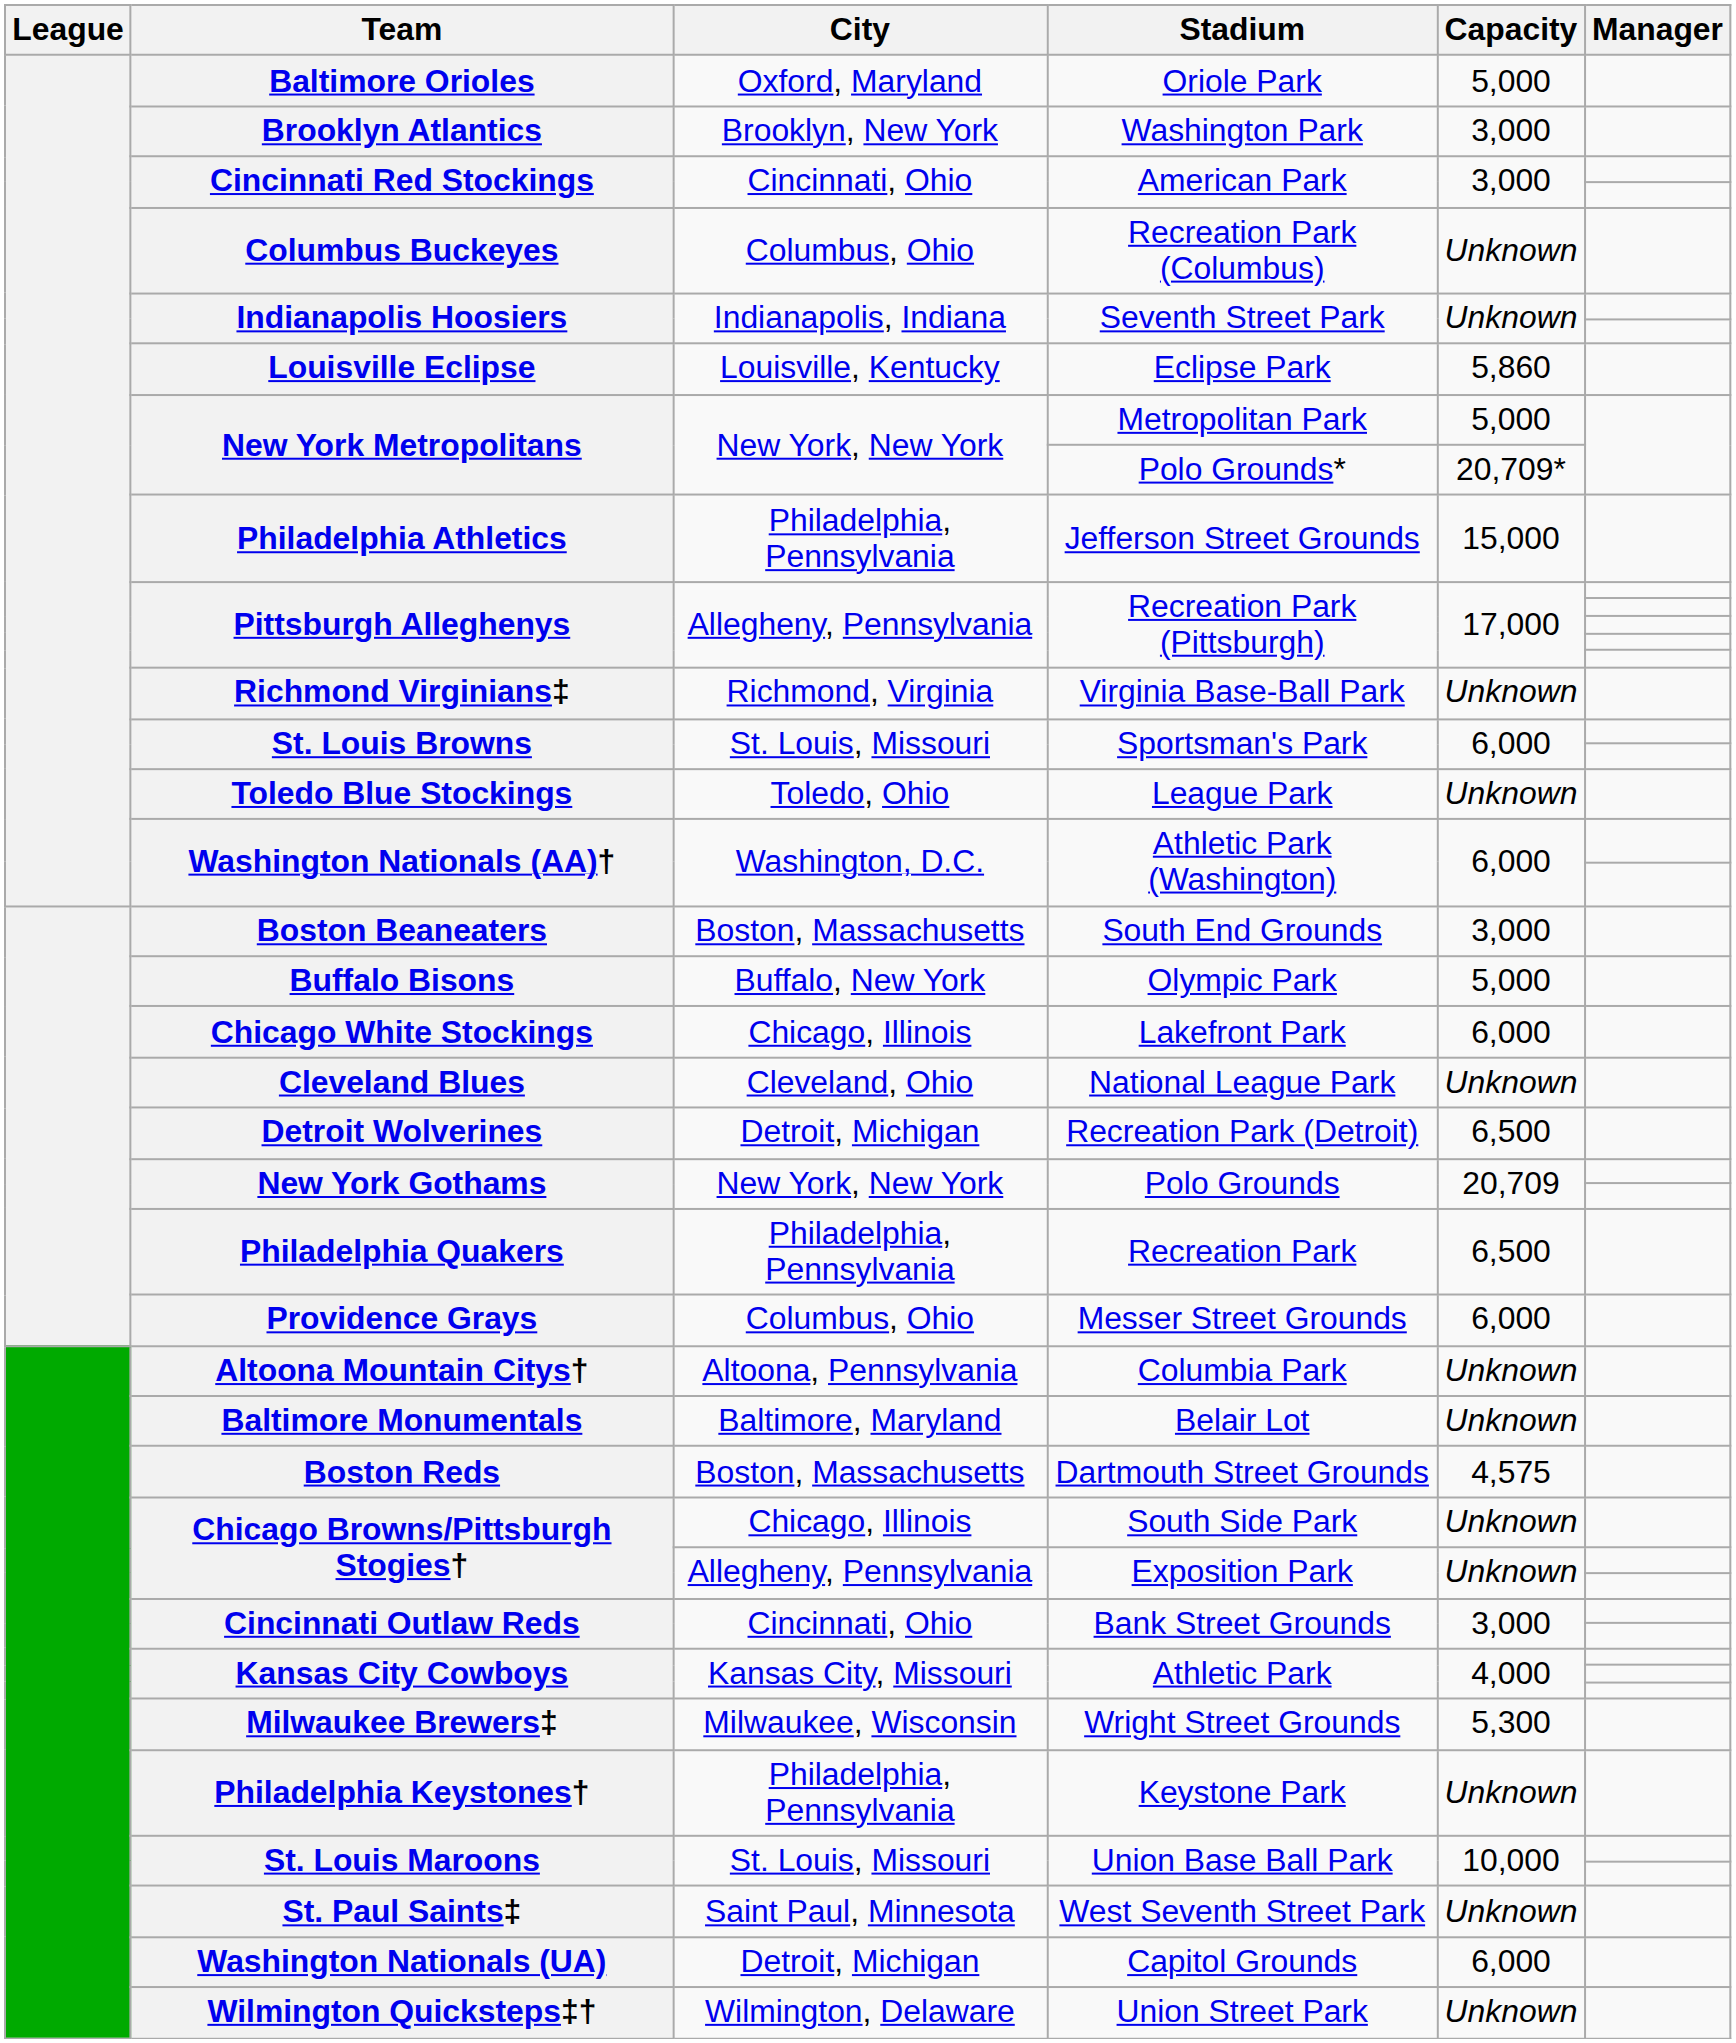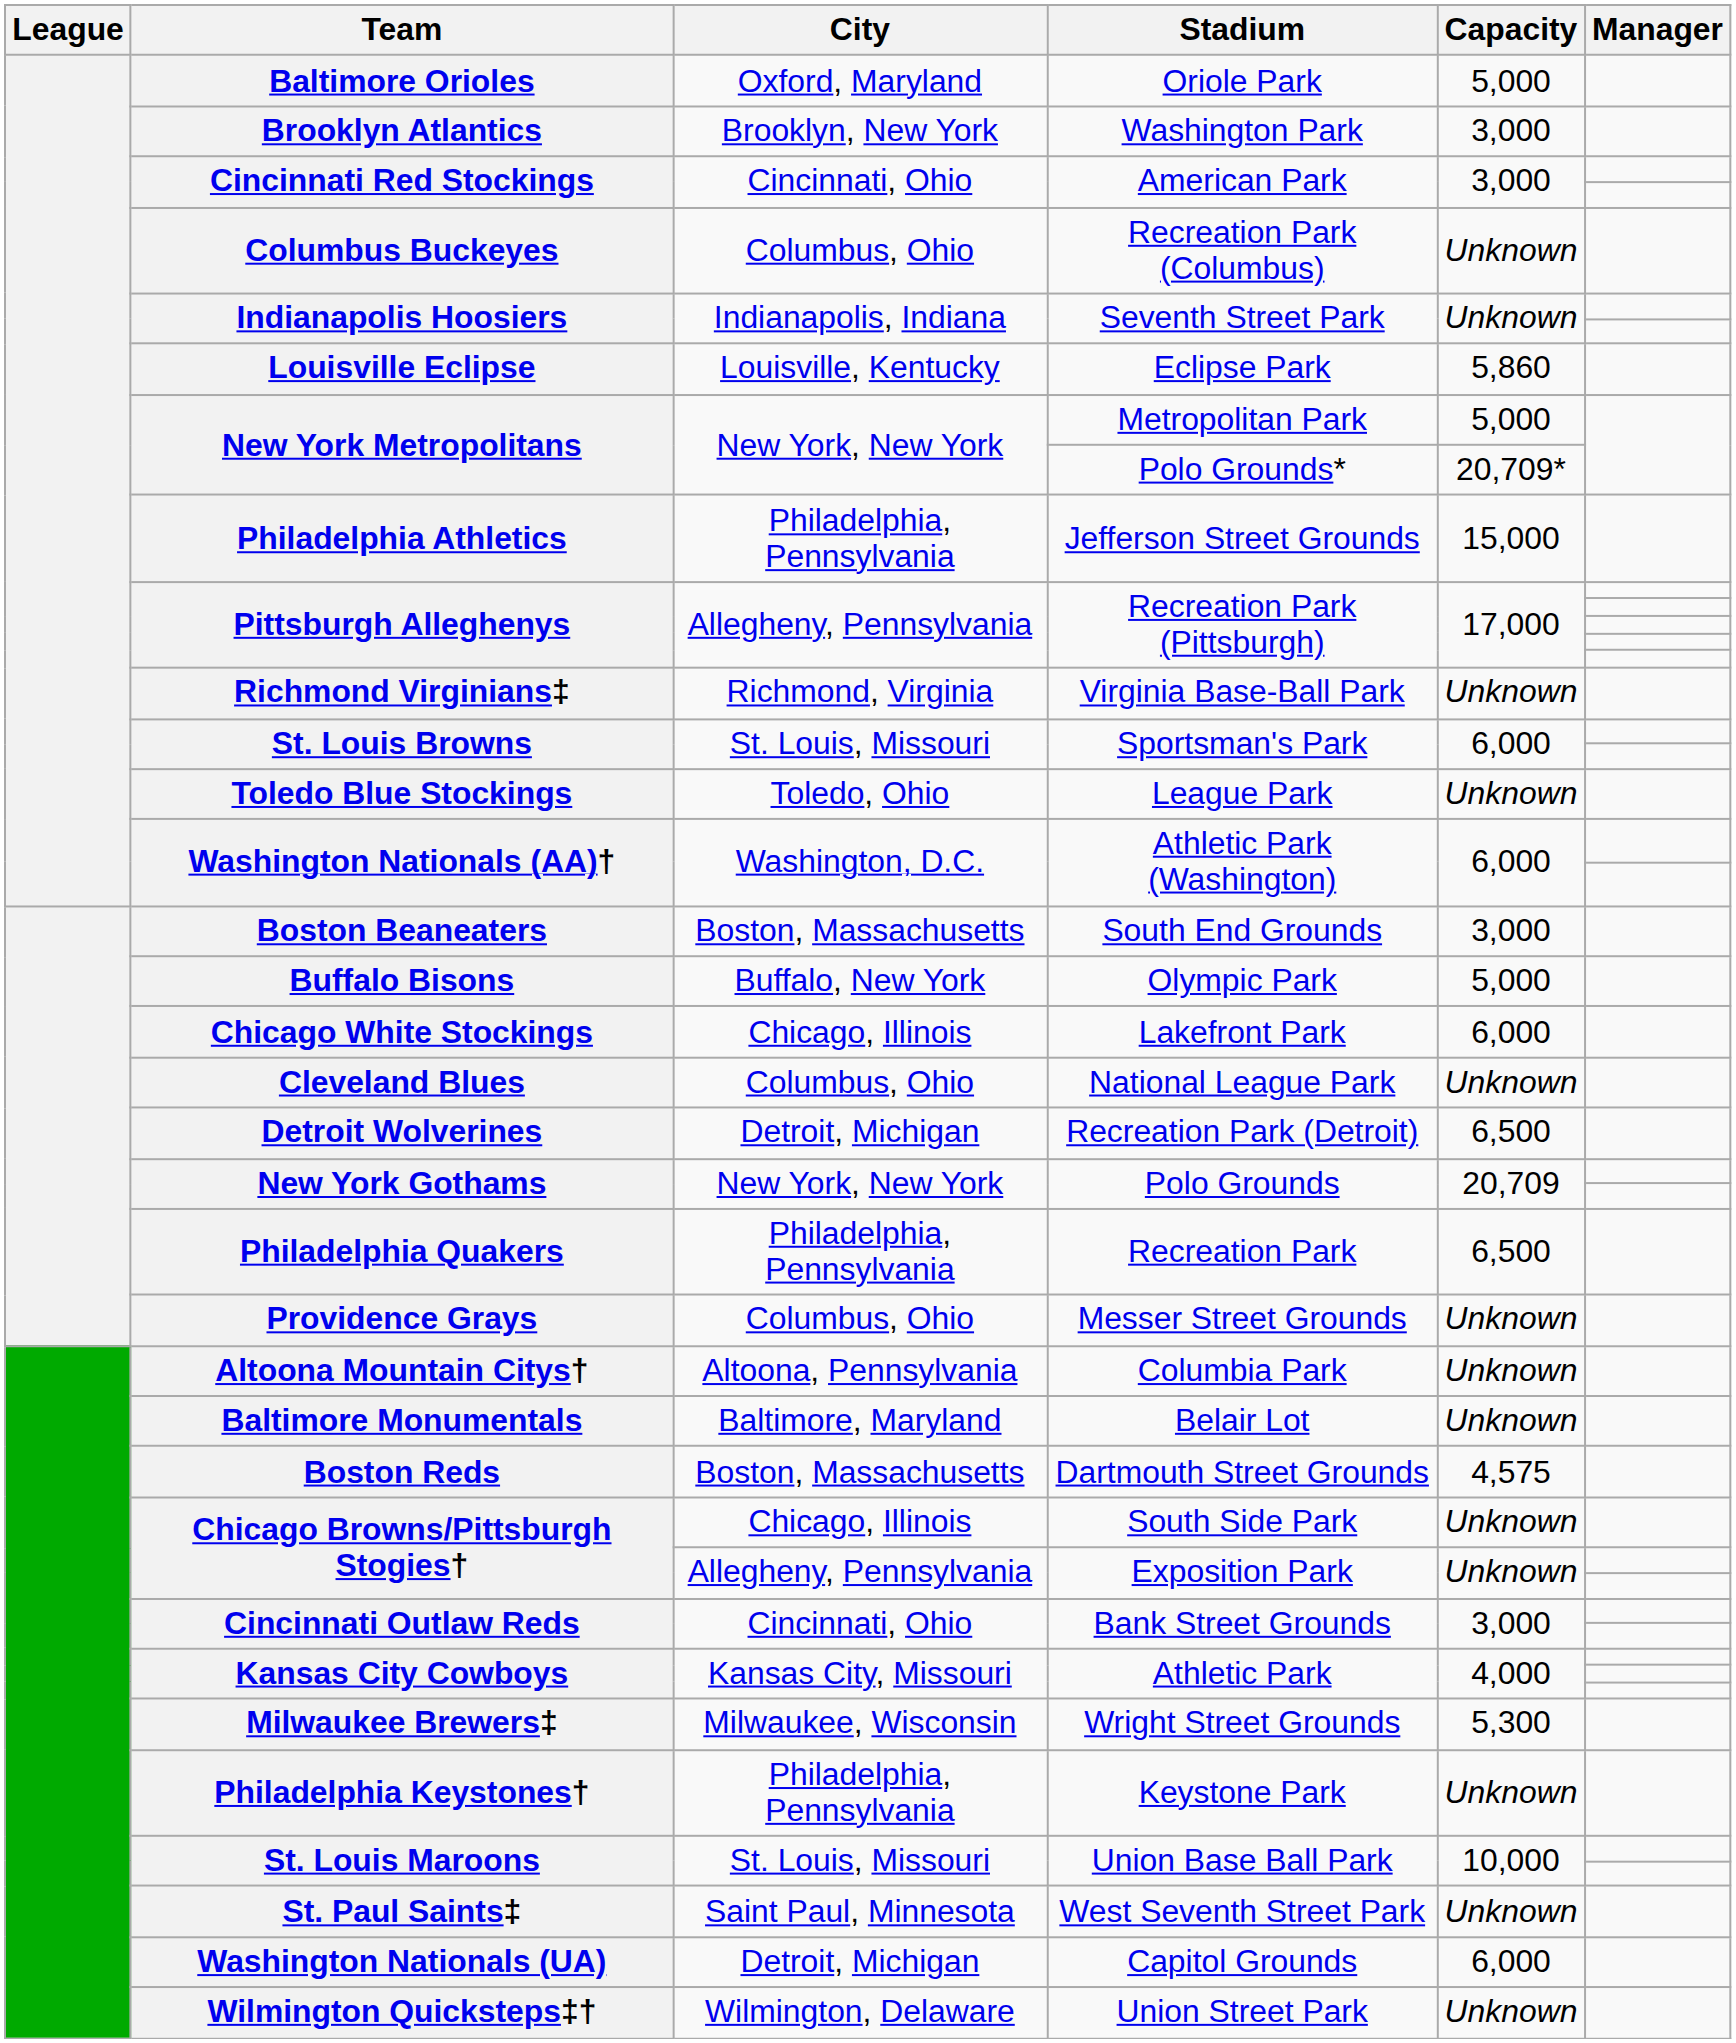National League Park | City: Cleveland, Ohio -> Columbus, Ohio
Messer Street Grounds | Capacity: 6,000 -> Unknown
